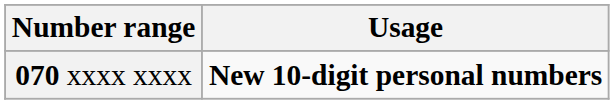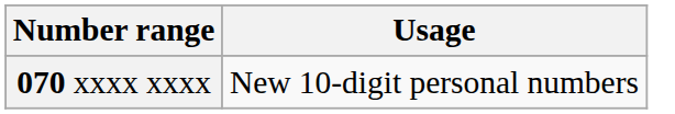070 xxxx xxxx | Usage: bold -> normal
